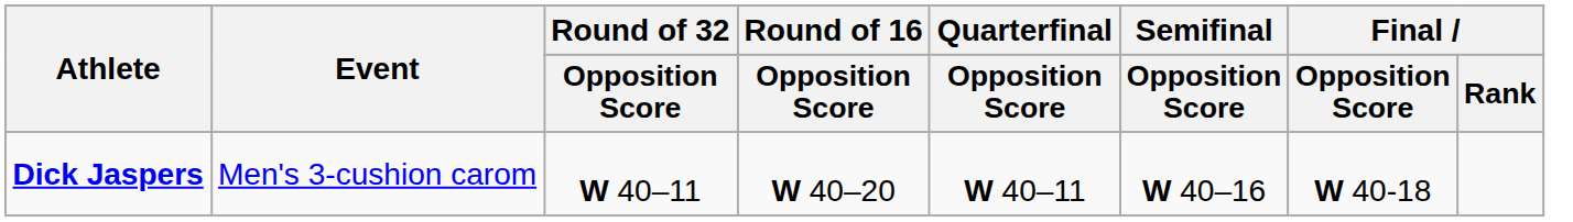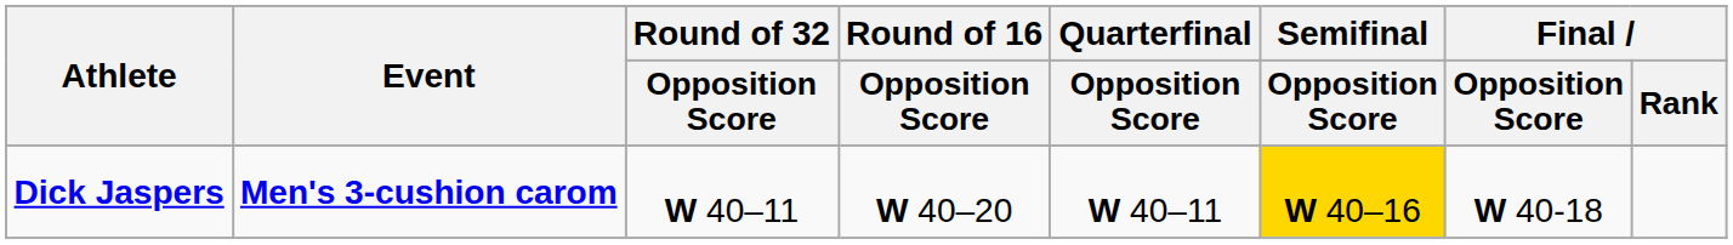Dick Jaspers | Event: normal -> bold
Dick Jaspers | Semifinal / Opposition Score: no background -> gold background
